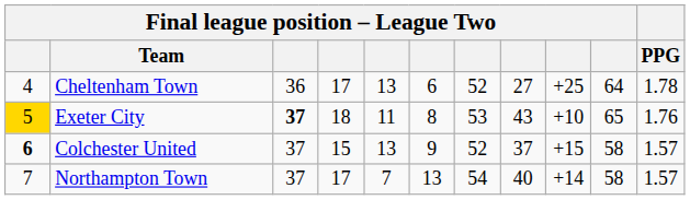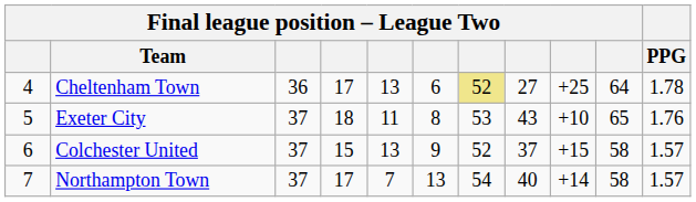Cheltenham Town | column 7: no background -> khaki background
Exeter City | column 1: gold background -> no background
Exeter City | column 3: bold -> normal
Colchester United | column 1: bold -> normal
